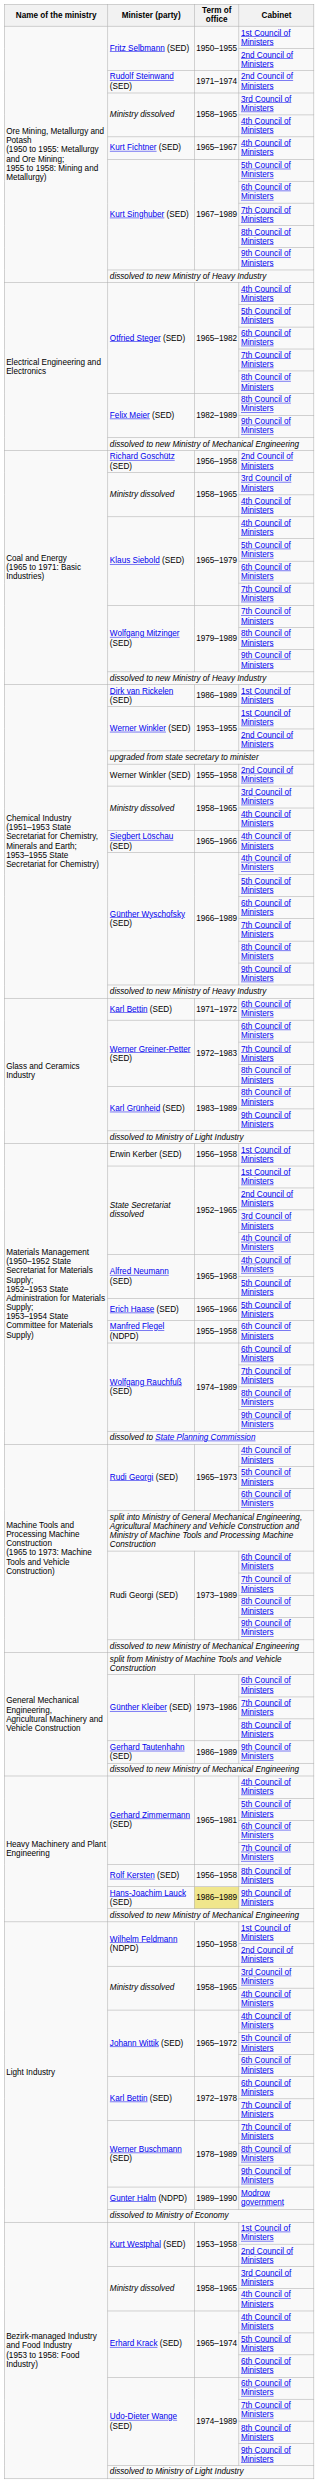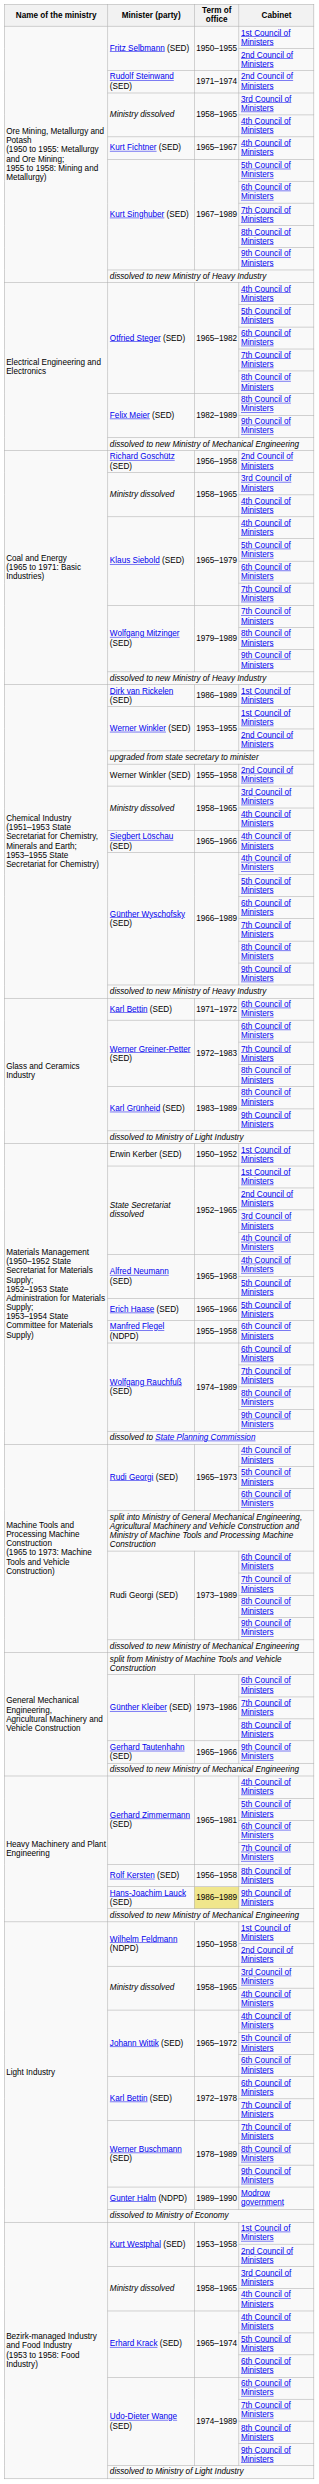Erwin Kerber (SED) | Term of office: 1956–1958 -> 1950–1952
Gerhard Tautenhahn (SED) | Term of office: 1986–1989 -> 1965–1966
